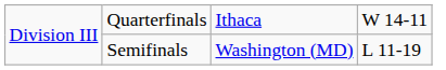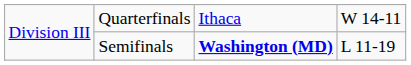Division III / Semifinals | column 3: normal -> bold
